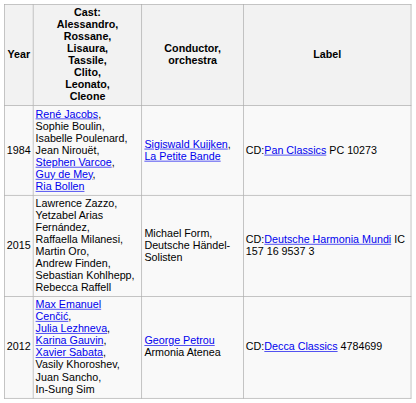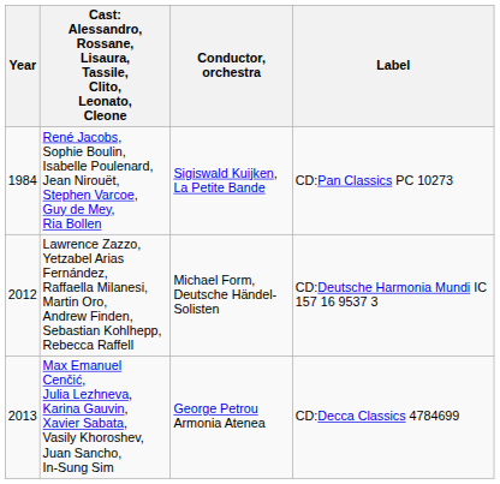row 3 | Year: 2015 -> 2012
row 4 | Year: 2012 -> 2013
